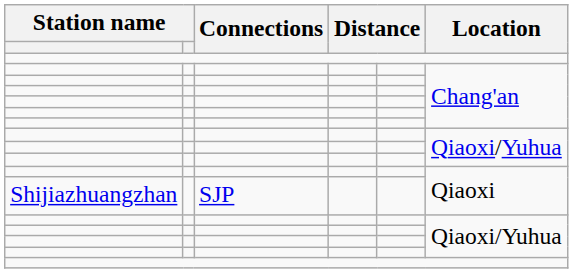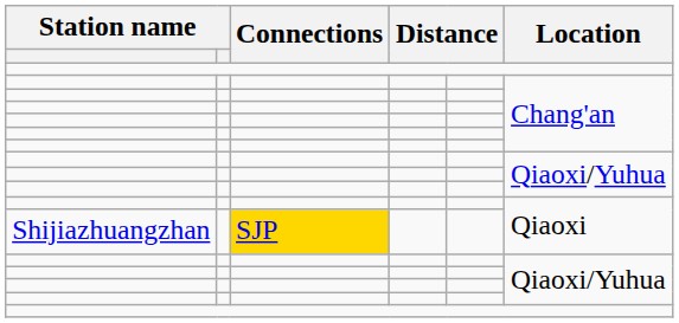Shijiazhuangzhan | Connections: no background -> gold background
